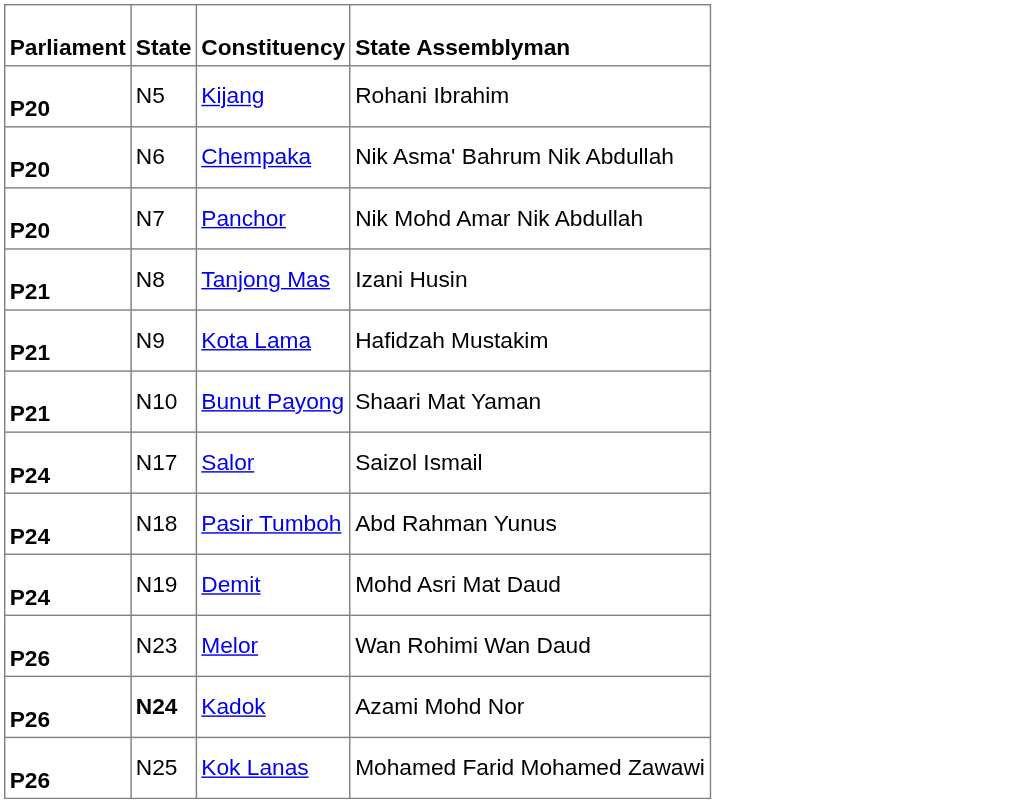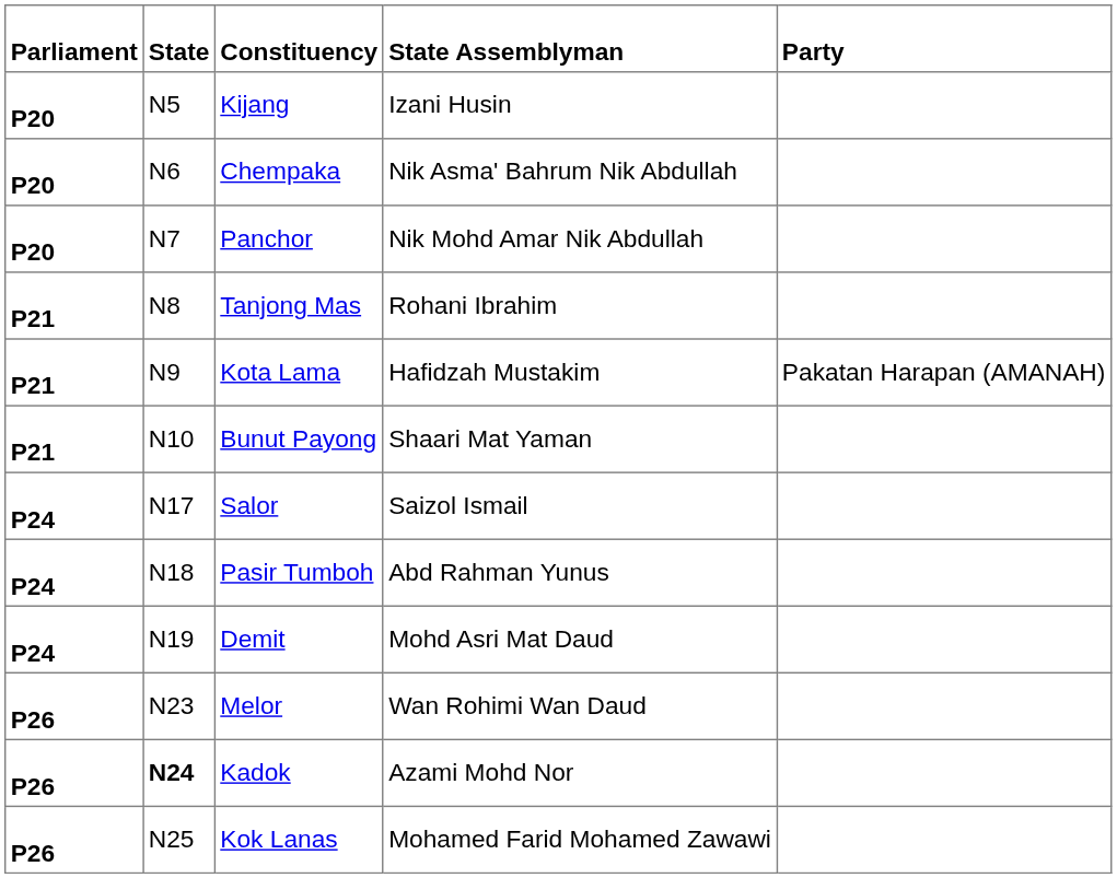+ column: Party | Pakatan Harapan (AMANAH)
Kijang | State Assemblyman: Rohani Ibrahim -> Izani Husin
Tanjong Mas | State Assemblyman: Izani Husin -> Rohani Ibrahim
